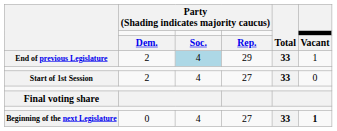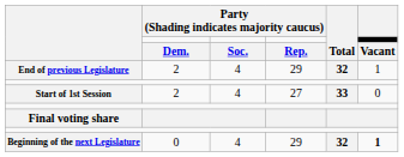End of previous Legislature | column 3: lightblue background -> no background
End of previous Legislature | Total: 33 -> 32
Beginning of the next Legislature | column 4: 27 -> 29
Beginning of the next Legislature | Total: 33 -> 32
